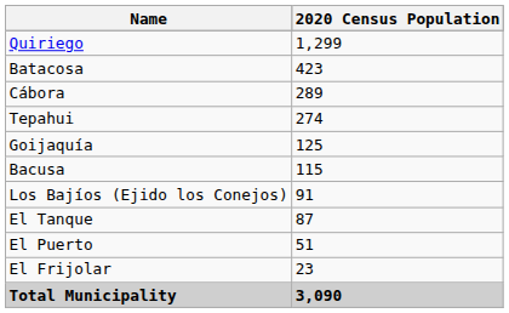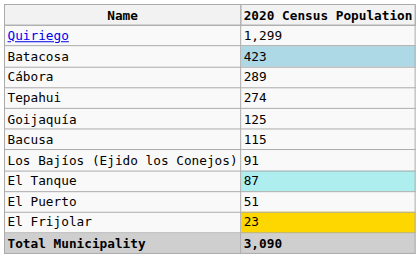Batacosa | 2020 Census Population: no background -> lightblue background
El Tanque | 2020 Census Population: no background -> paleturquoise background
El Frijolar | 2020 Census Population: no background -> gold background
